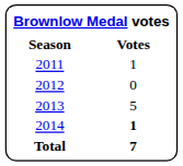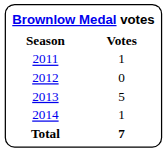2014 | Votes: bold -> normal
